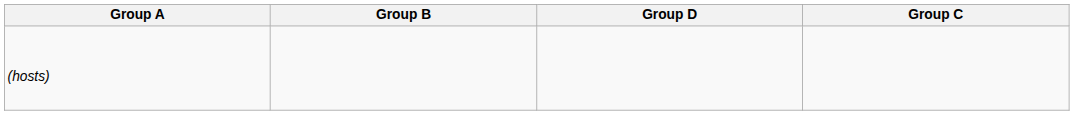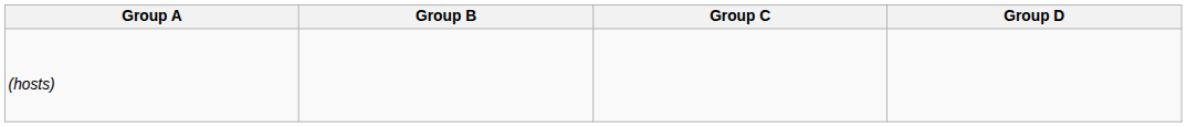columns swapped: Group C <-> Group D
